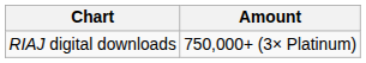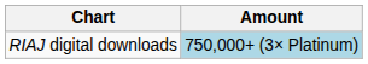RIAJ digital downloads | Amount: no background -> lightblue background
